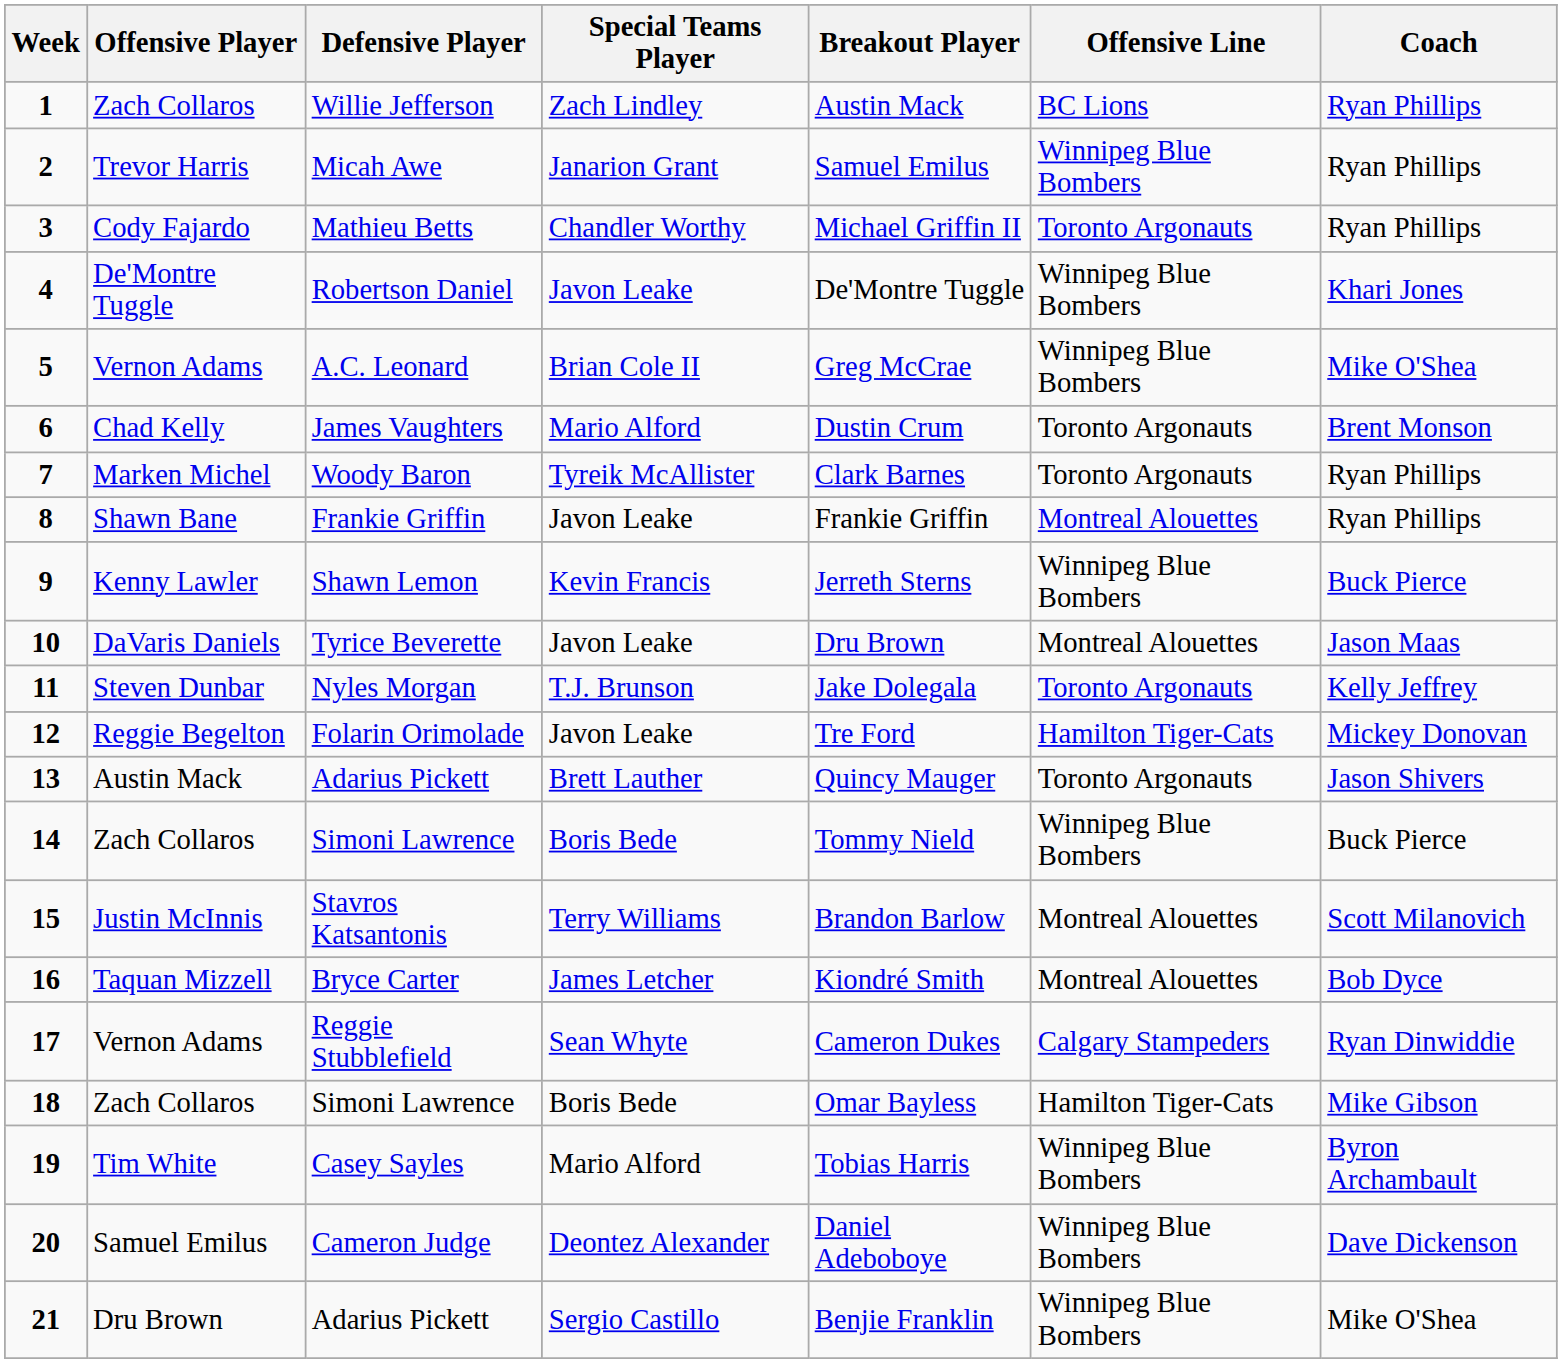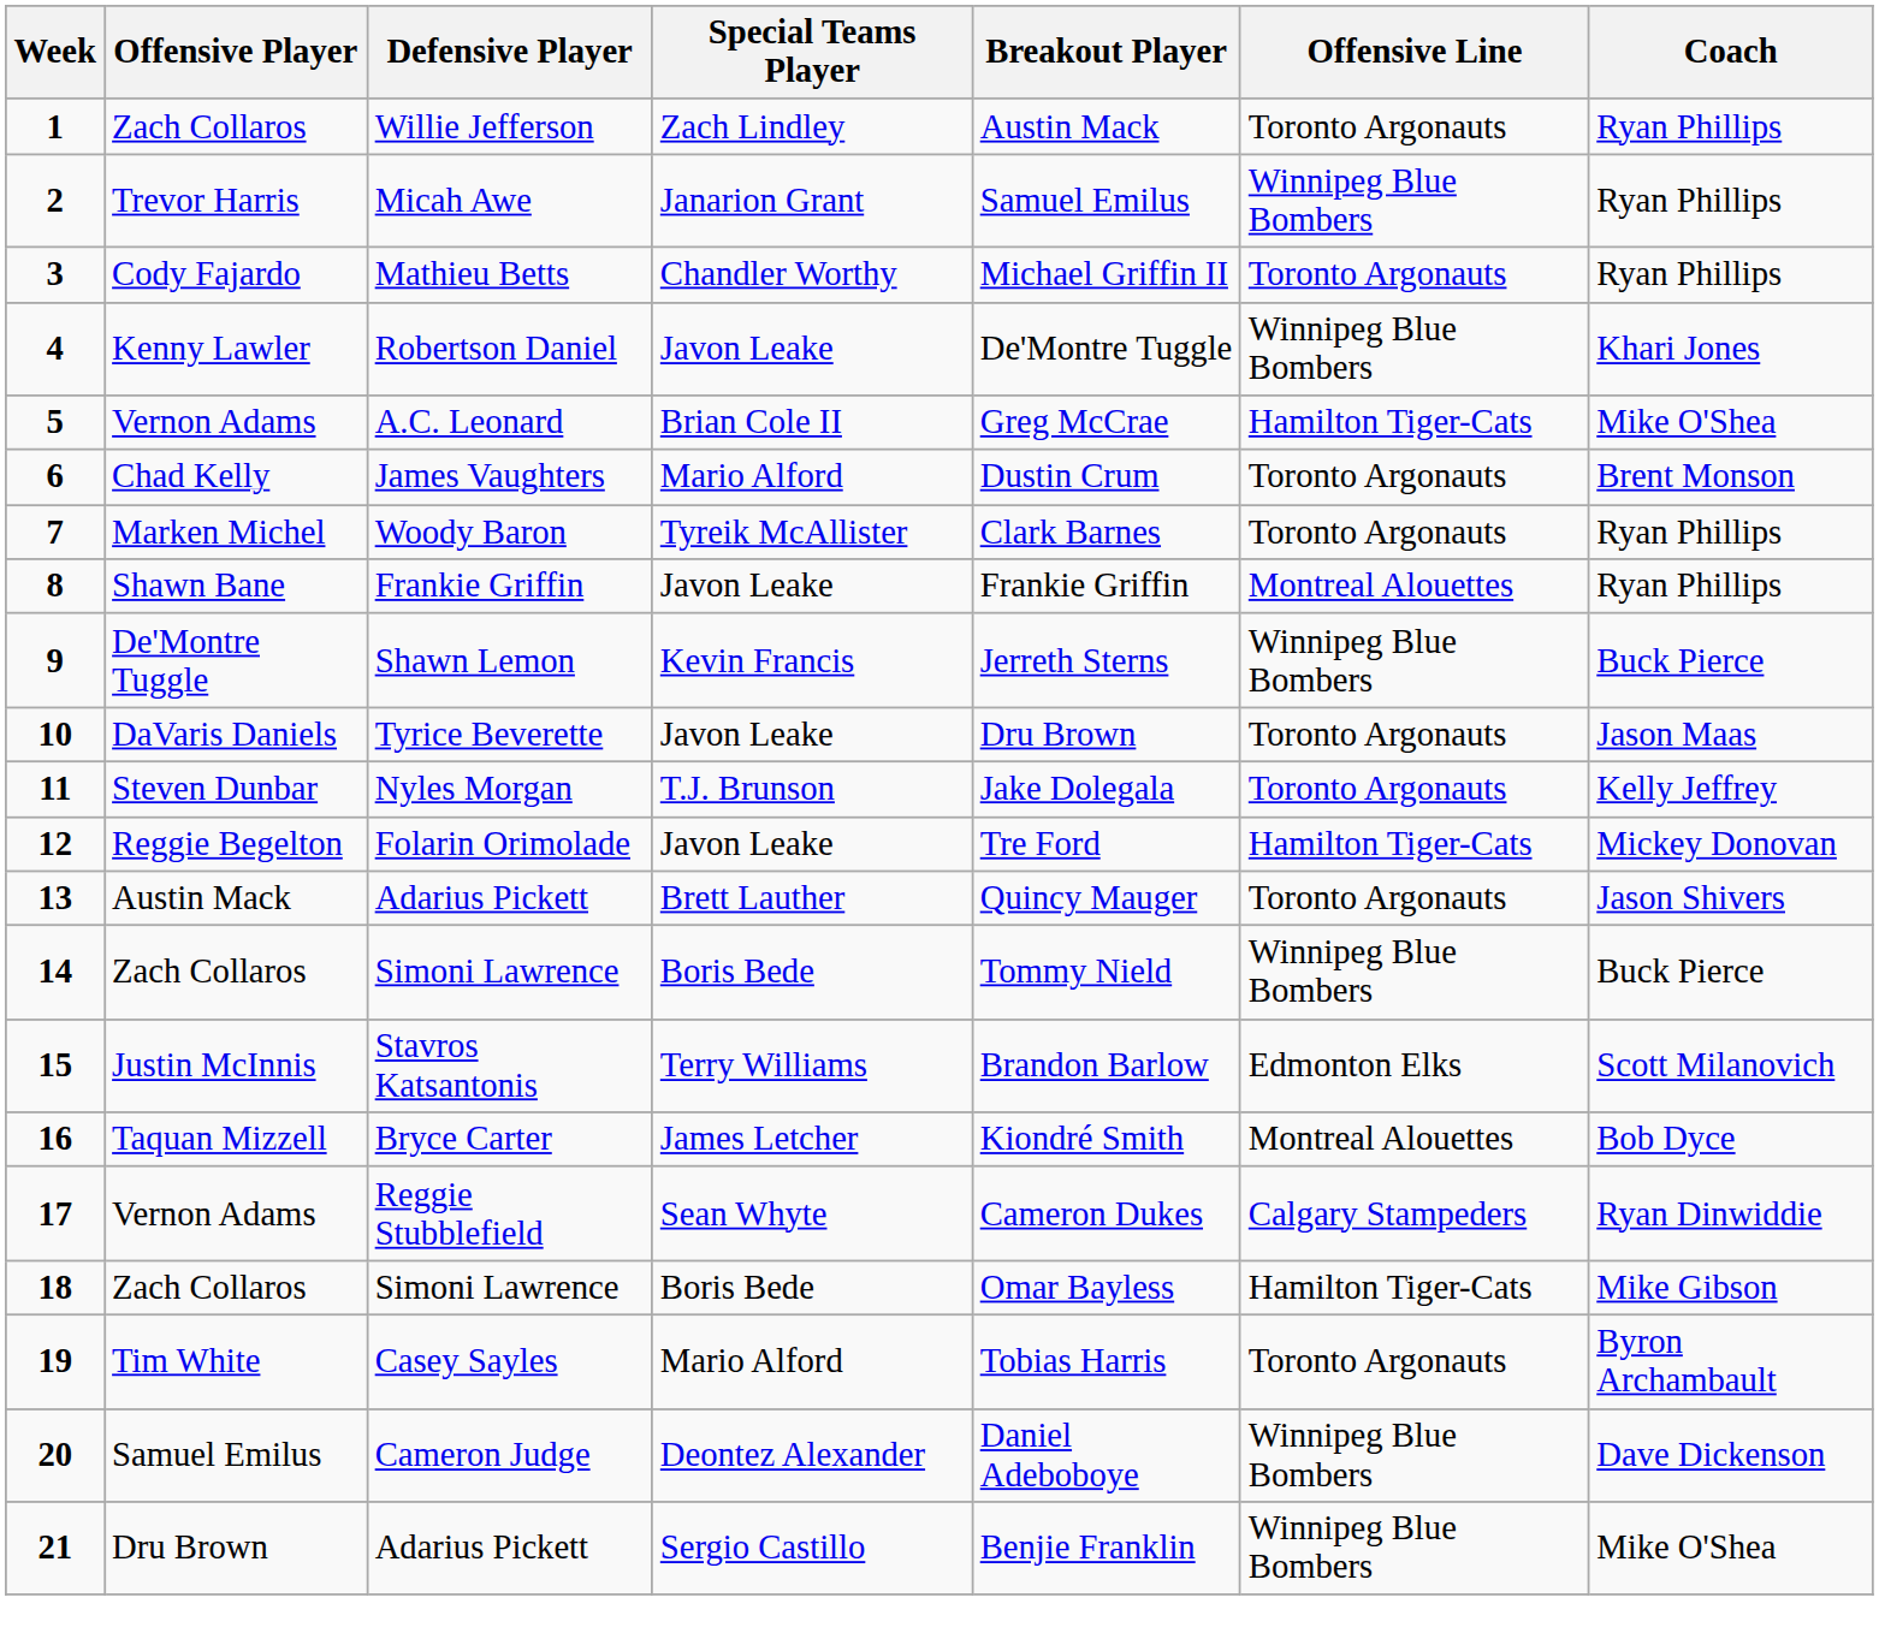Willie Jefferson | Offensive Line: BC Lions -> Toronto Argonauts
Robertson Daniel | Offensive Player: De'Montre Tuggle -> Kenny Lawler
A.C. Leonard | Offensive Line: Winnipeg Blue Bombers -> Hamilton Tiger-Cats
Shawn Lemon | Offensive Player: Kenny Lawler -> De'Montre Tuggle
Tyrice Beverette | Offensive Line: Montreal Alouettes -> Toronto Argonauts
Stavros Katsantonis | Offensive Line: Montreal Alouettes -> Edmonton Elks
Casey Sayles | Offensive Line: Winnipeg Blue Bombers -> Toronto Argonauts
